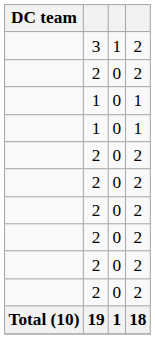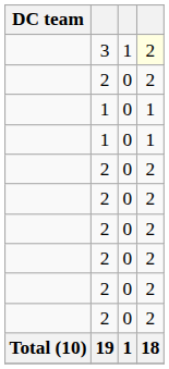3 | column 4: no background -> lightyellow background
